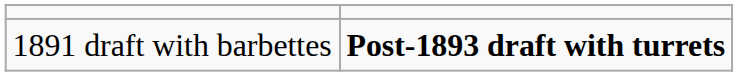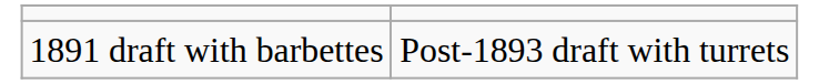1891 draft with barbettes | column 2: bold -> normal
